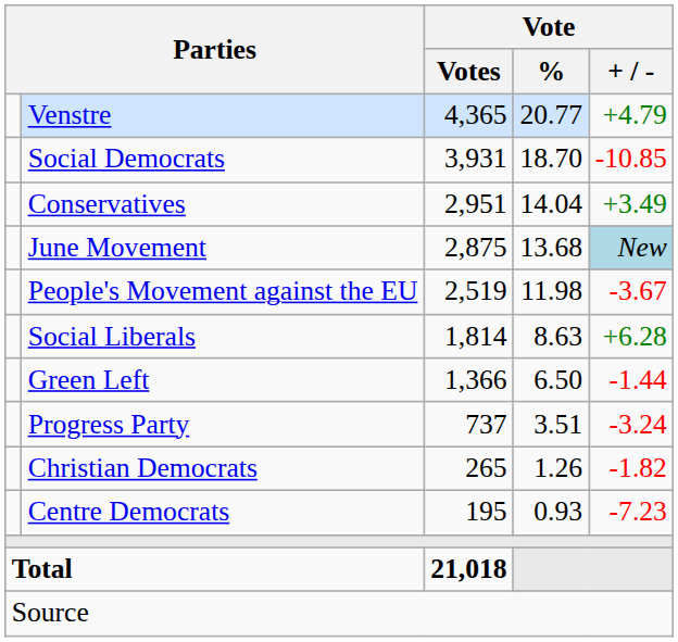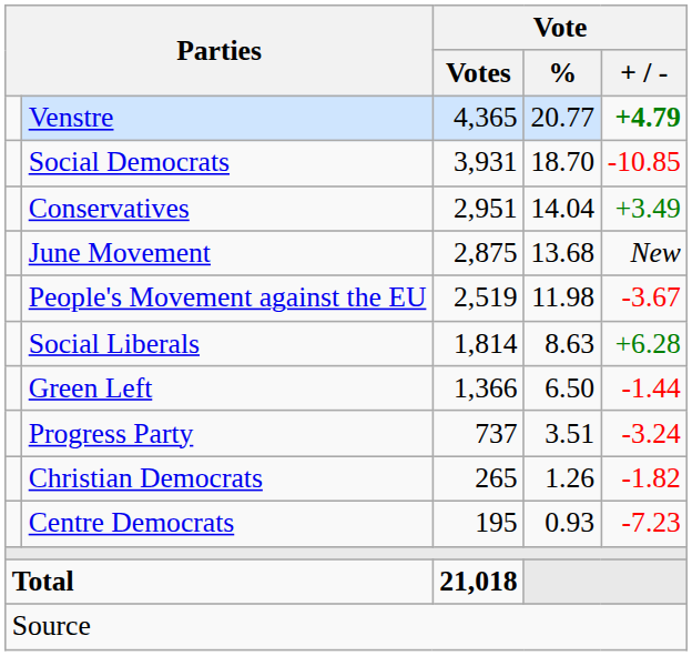Venstre | Vote / + / -: normal -> bold
June Movement | Vote / + / -: lightblue background -> no background
